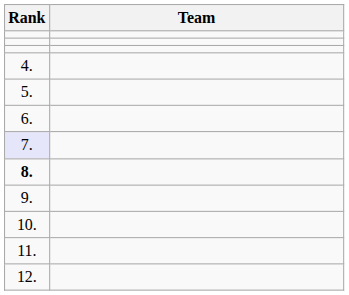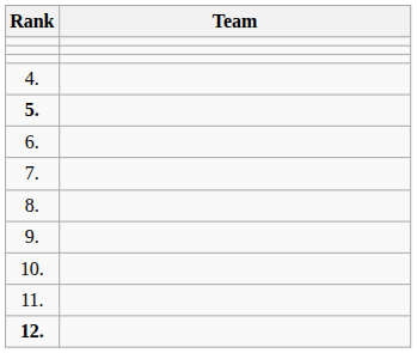row 6 | Rank: normal -> bold
row 8 | Rank: lavender background -> no background
row 9 | Rank: bold -> normal
row 13 | Rank: normal -> bold
